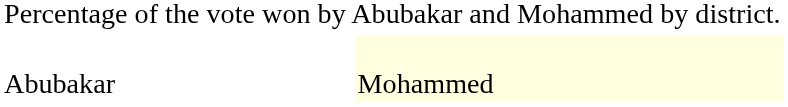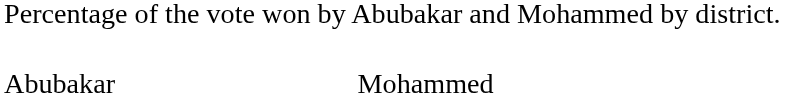Abubakar | column 2: lightyellow background -> no background
